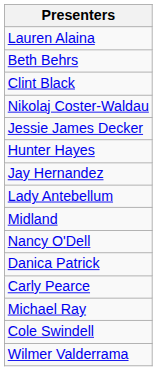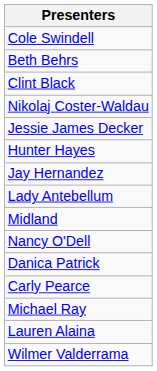row 2 | column 1: Lauren Alaina -> Cole Swindell
row 15 | column 1: Cole Swindell -> Lauren Alaina
